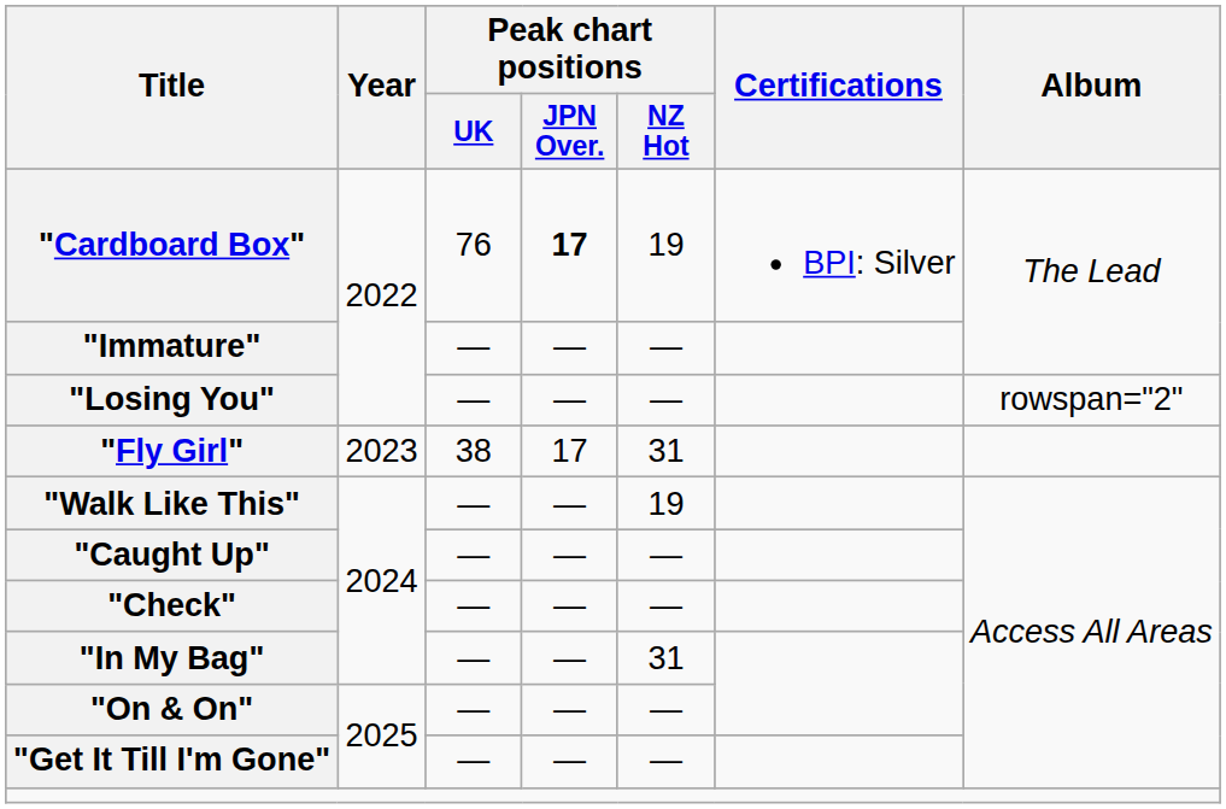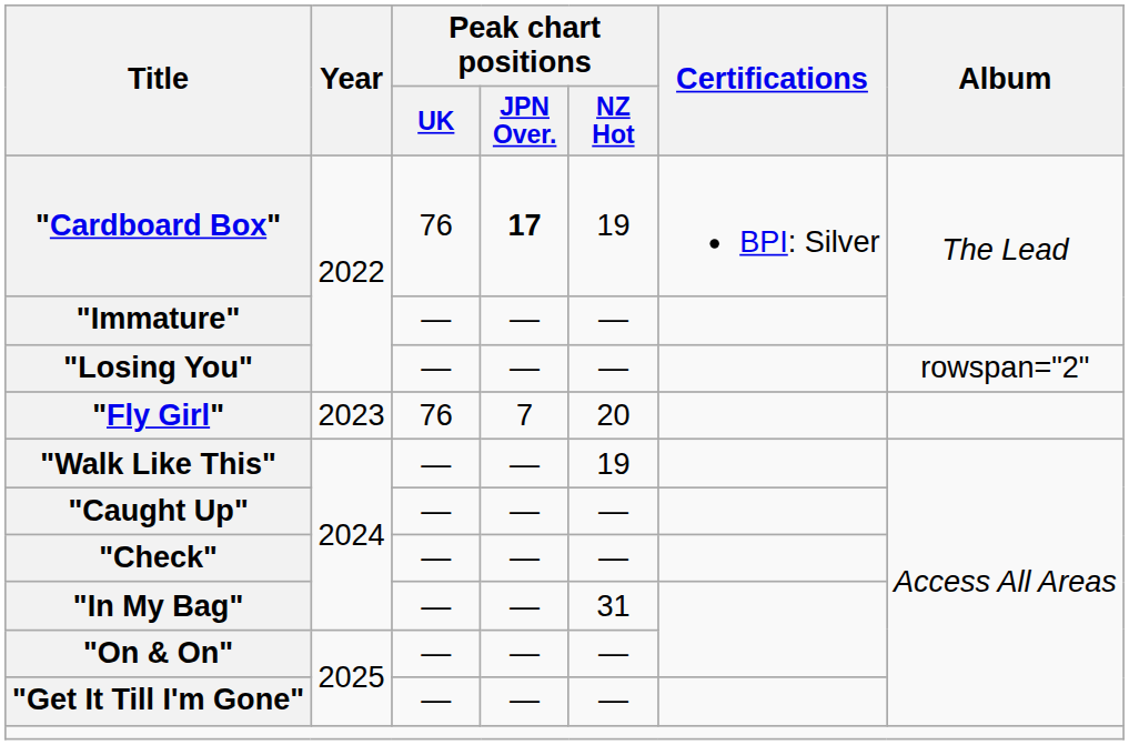"Fly Girl" | Peak chart positions / UK: 38 -> 76
"Fly Girl" | Peak chart positions / JPN Over.: 17 -> 7
"Fly Girl" | Peak chart positions / NZ Hot: 31 -> 20
